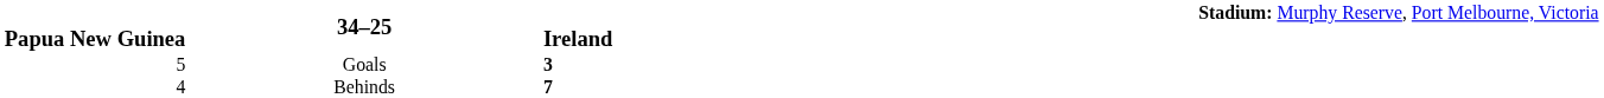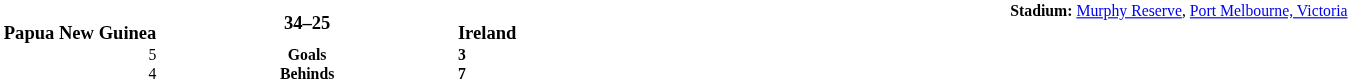5 4 | column 2: normal -> bold
